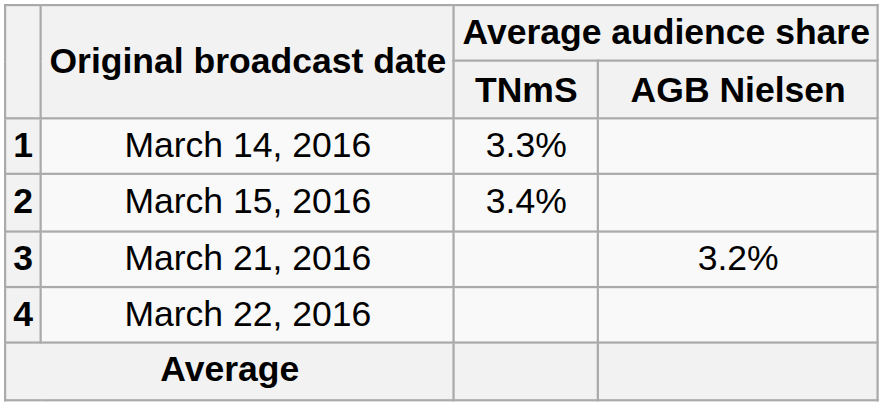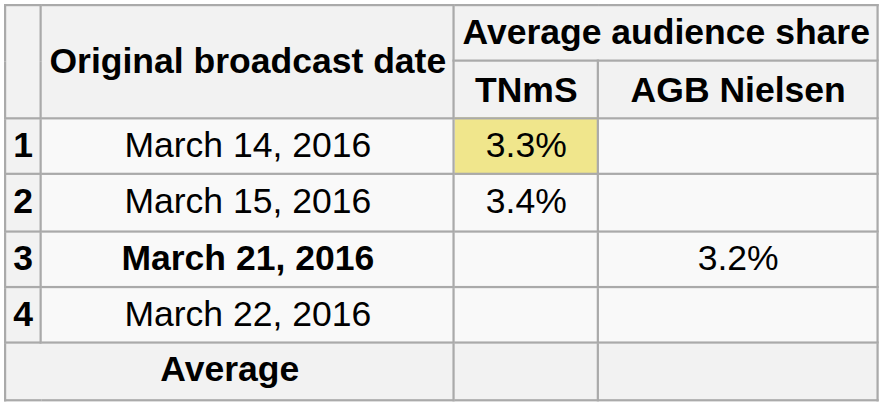1 | Average audience share / TNmS: no background -> khaki background
3 | Original broadcast date: normal -> bold
